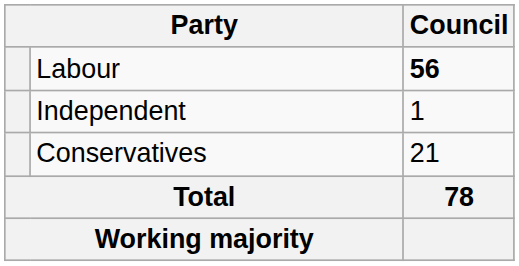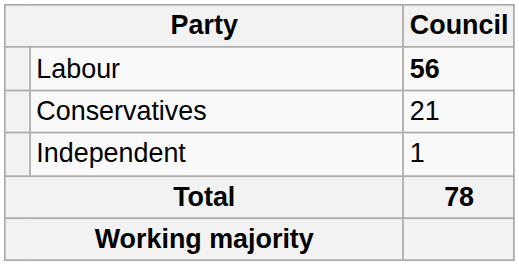rows swapped: Conservatives <-> Independent
